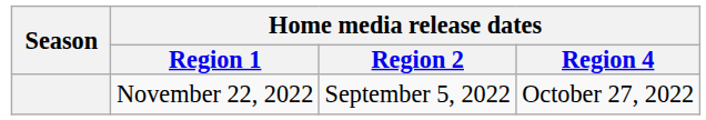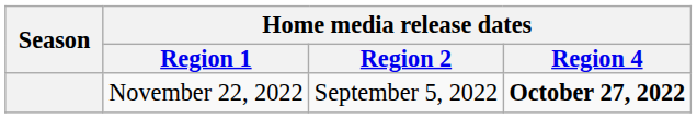November 22, 2022 | Home media release dates / Region 4: normal -> bold
